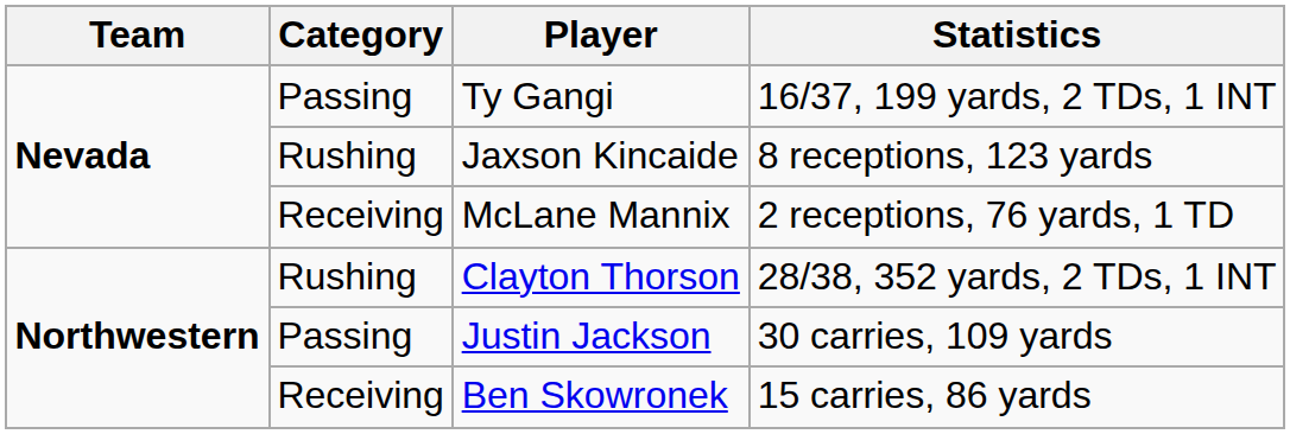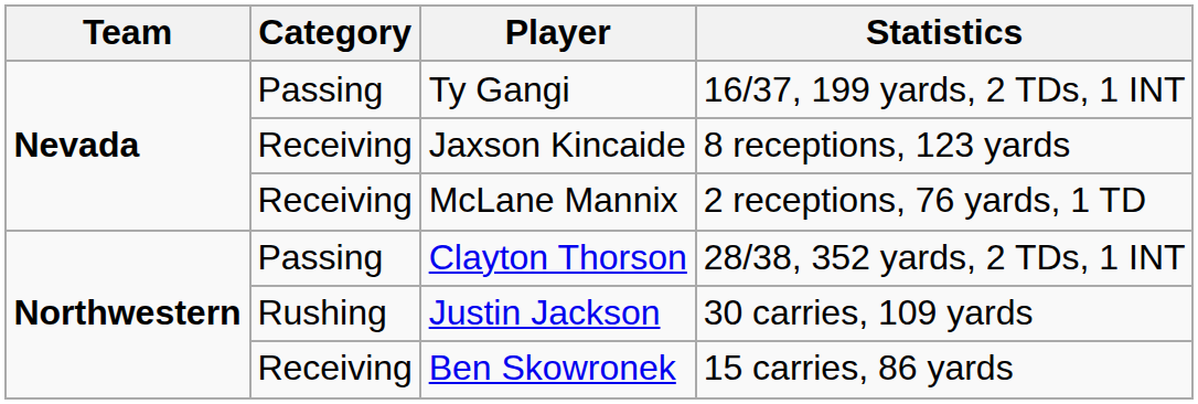Jaxson Kincaide | Category: Rushing -> Receiving
Clayton Thorson | Category: Rushing -> Passing
Justin Jackson | Category: Passing -> Rushing
